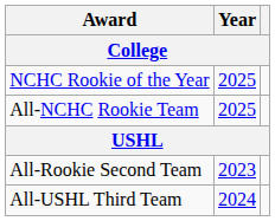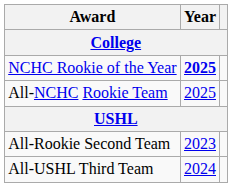NCHC Rookie of the Year | Year: normal -> bold
